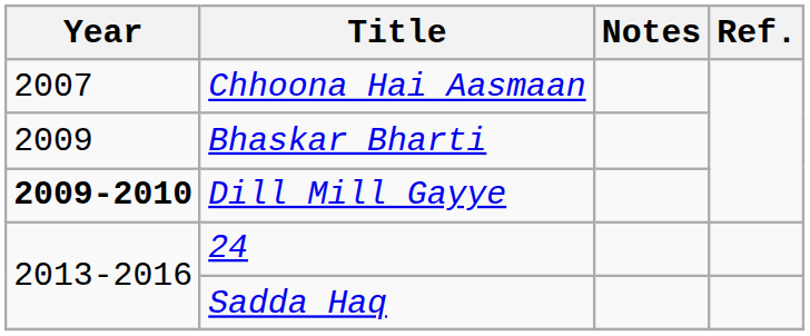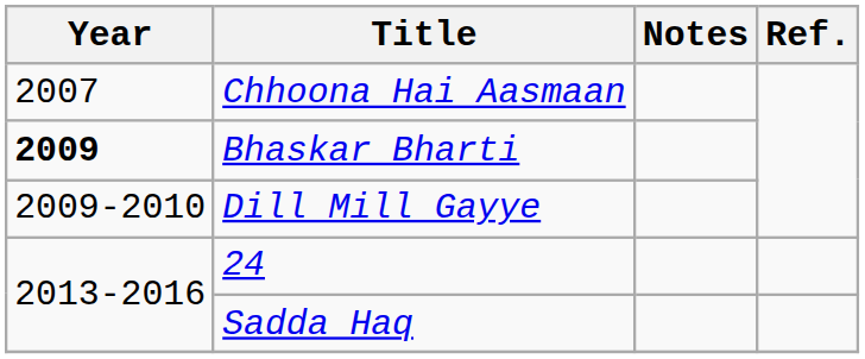Bhaskar Bharti | Year: normal -> bold
Dill Mill Gayye | Year: bold -> normal
